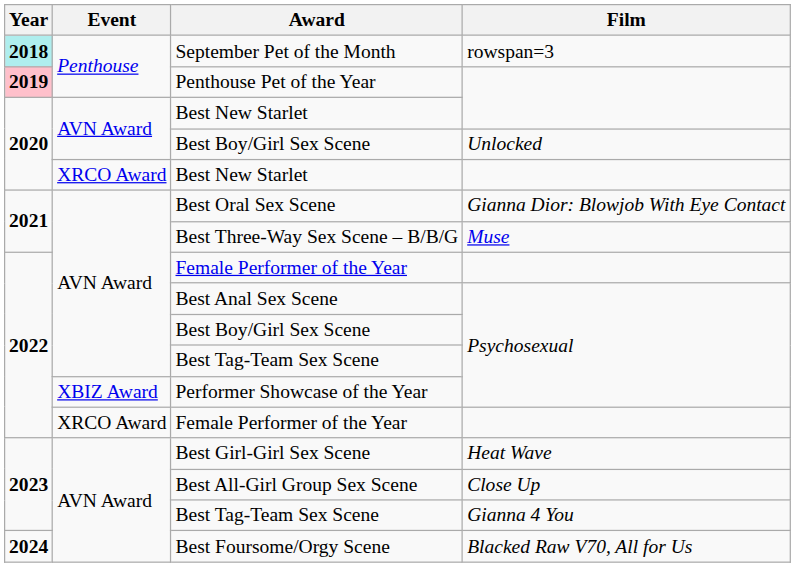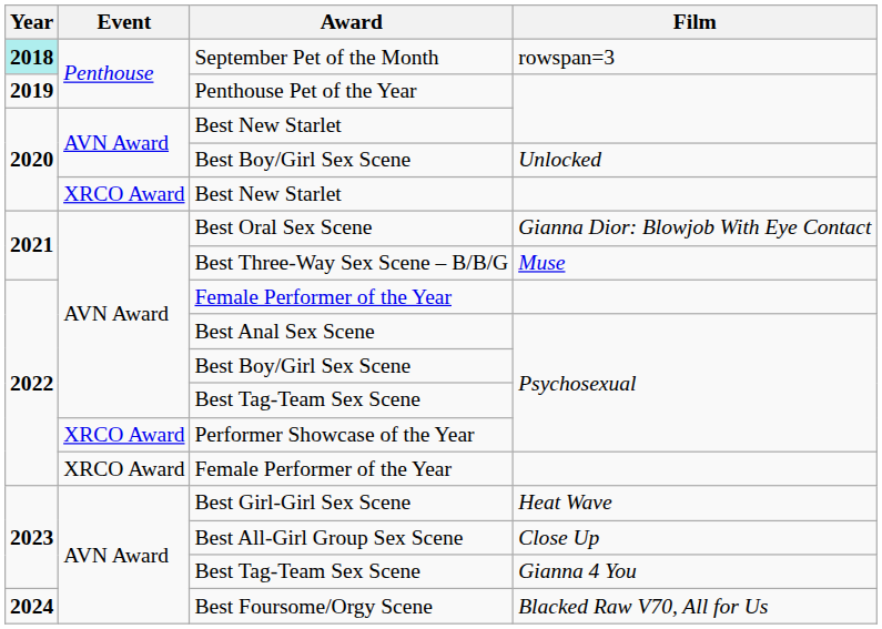Penthouse Pet of the Year | Year: pink background -> no background
Performer Showcase of the Year | Event: XBIZ Award -> XRCO Award
